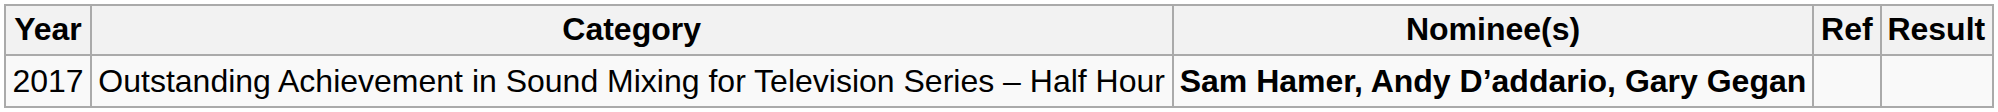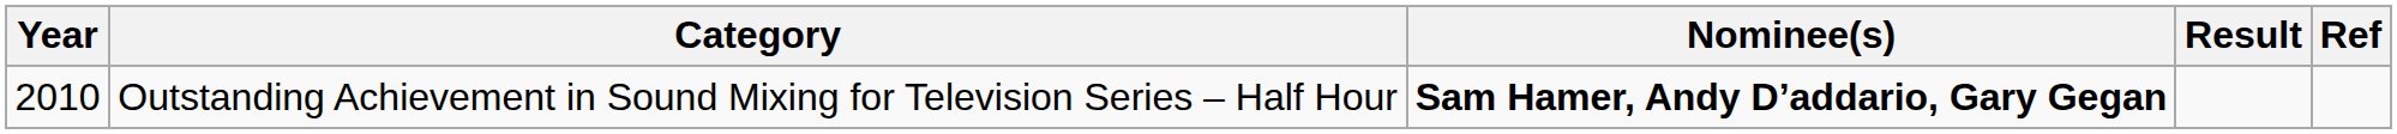columns swapped: Result <-> Ref
row 2 | Year: 2017 -> 2010
